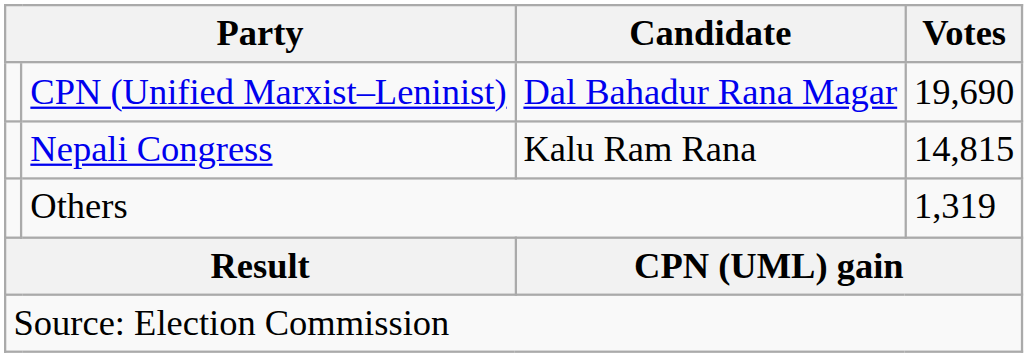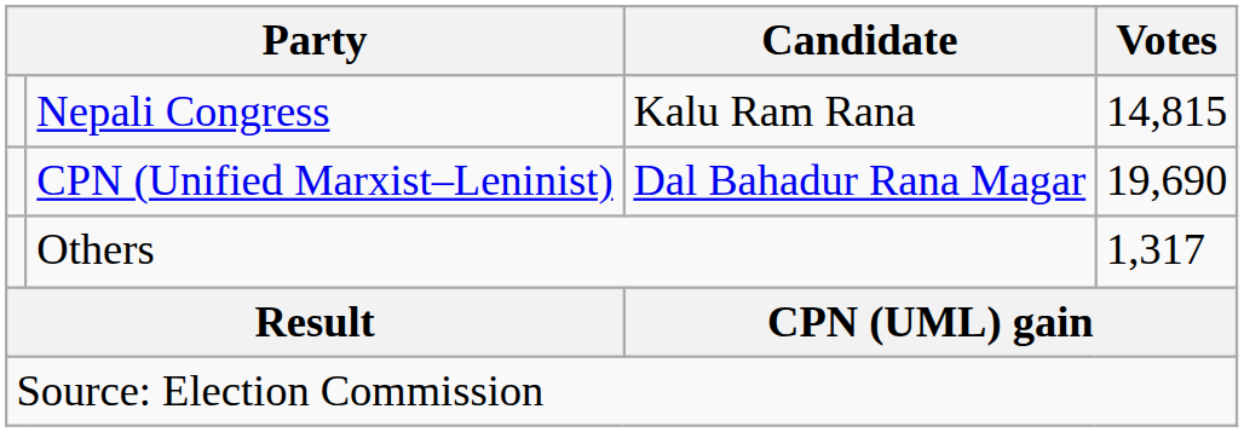rows swapped: CPN (Unified Marxist–Leninist) <-> Nepali Congress
Others | Votes: 1,319 -> 1,317
